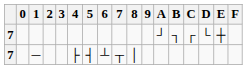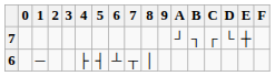row 3 | column 1: 7 -> 6
